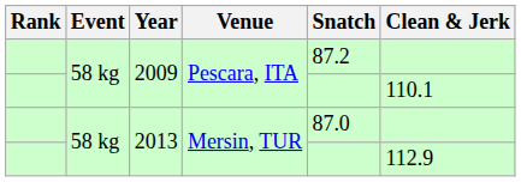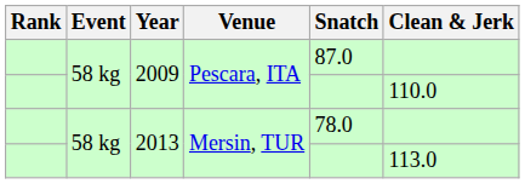row 2 | Snatch: 87.2 -> 87.0
row 3 | Clean & Jerk: 110.1 -> 110.0
row 4 | Snatch: 87.0 -> 78.0
row 5 | Clean & Jerk: 112.9 -> 113.0
